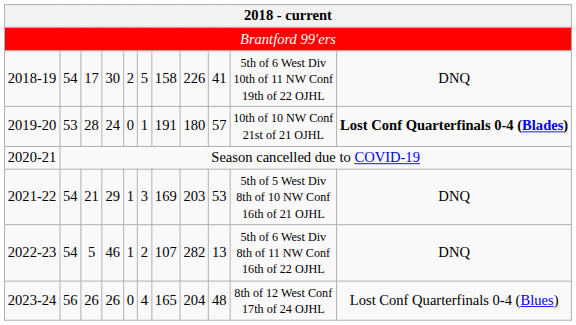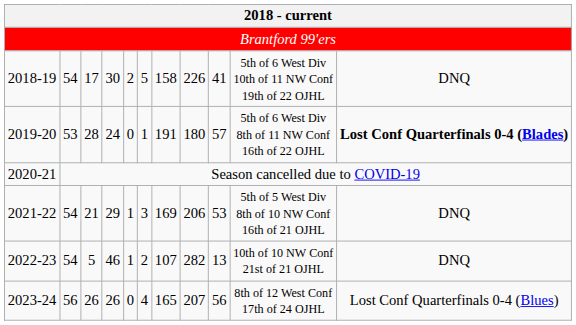2019-20 | column 10: 10th of 10 NW Conf 21st of 21 OJHL -> 5th of 6 West Div 8th of 11 NW Conf 16th of 22 OJHL
2021-22 | column 8: 203 -> 206
2022-23 | column 10: 5th of 6 West Div 8th of 11 NW Conf 16th of 22 OJHL -> 10th of 10 NW Conf 21st of 21 OJHL
2023-24 | column 8: 204 -> 207
2023-24 | column 9: 48 -> 56
